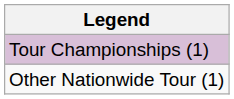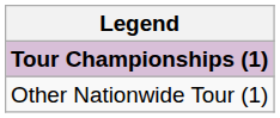row 2 | column 1: normal -> bold
